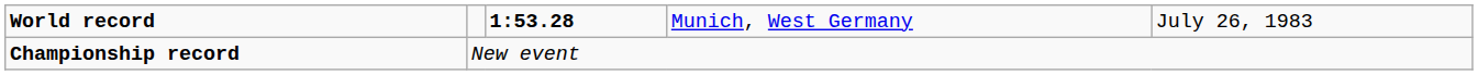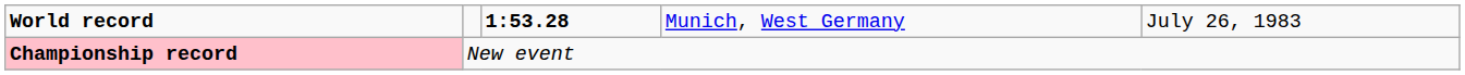Championship record | column 1: no background -> pink background
